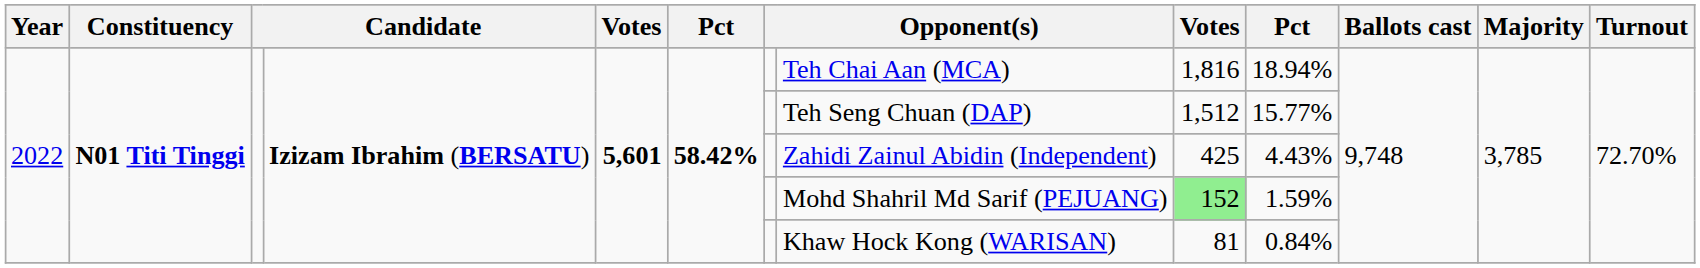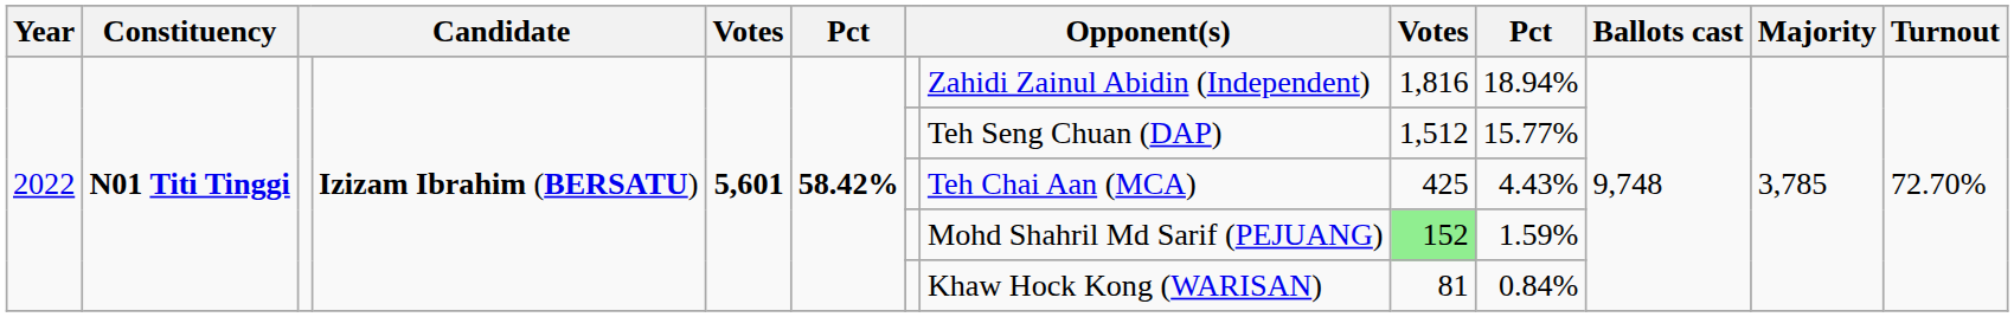row 2 | column 8: Teh Chai Aan (MCA) -> Zahidi Zainul Abidin (Independent)
row 4 | column 8: Zahidi Zainul Abidin (Independent) -> Teh Chai Aan (MCA)
